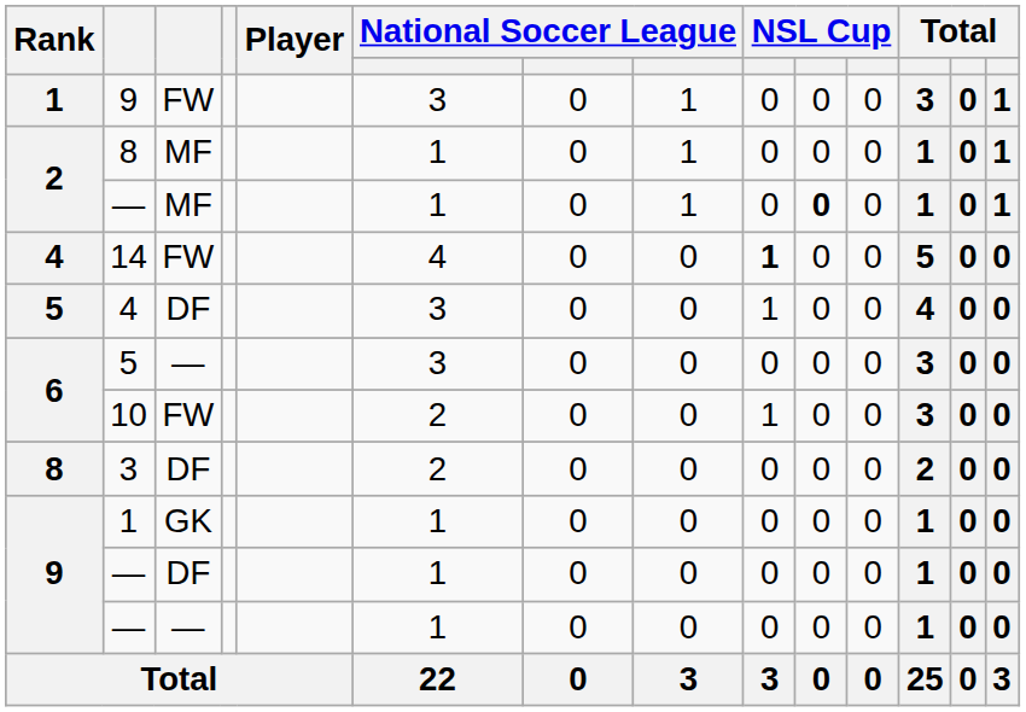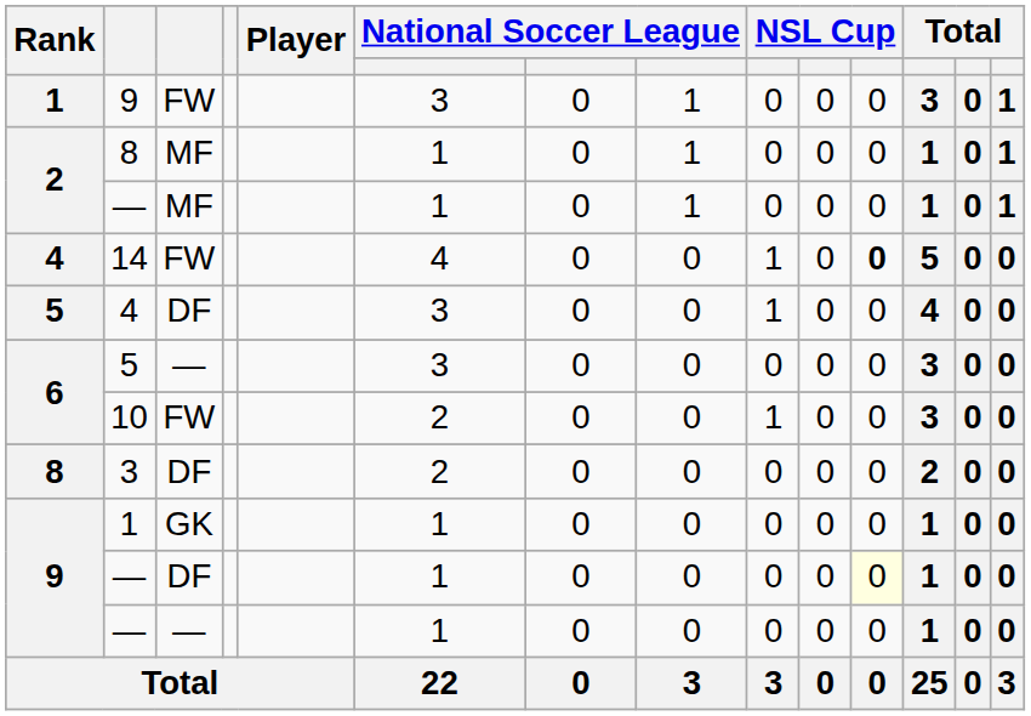— / MF | column 10: bold -> normal
14 | column 9: bold -> normal
14 | column 11: normal -> bold
— / DF | column 11: no background -> lightyellow background
